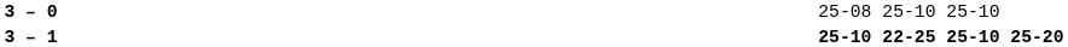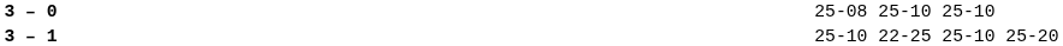3 – 1 | column 2: bold -> normal
